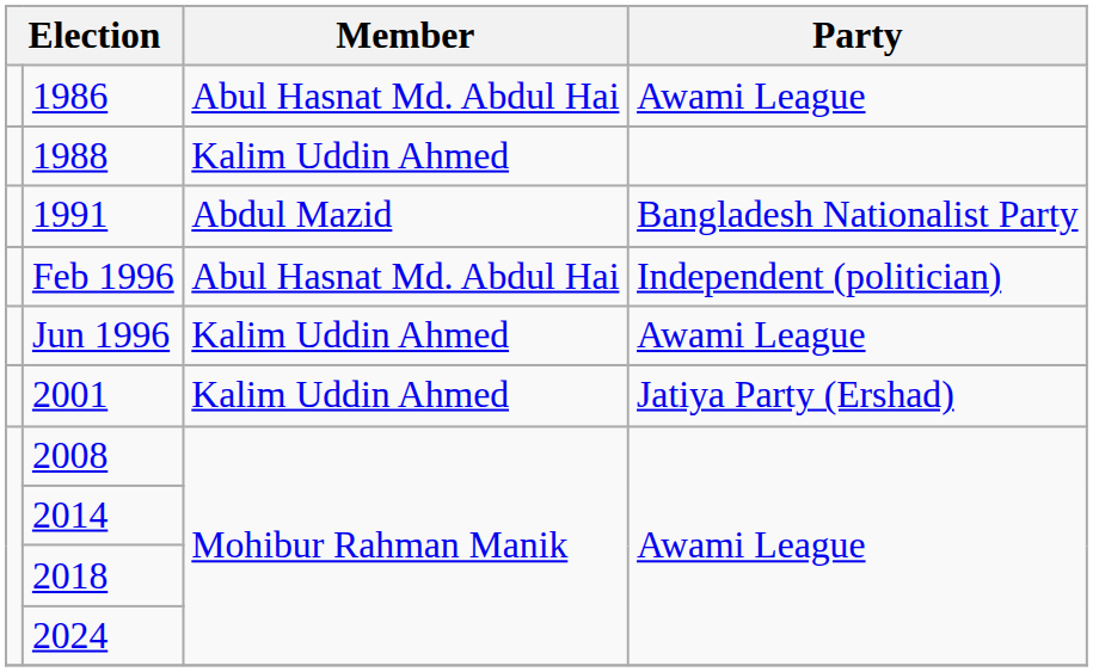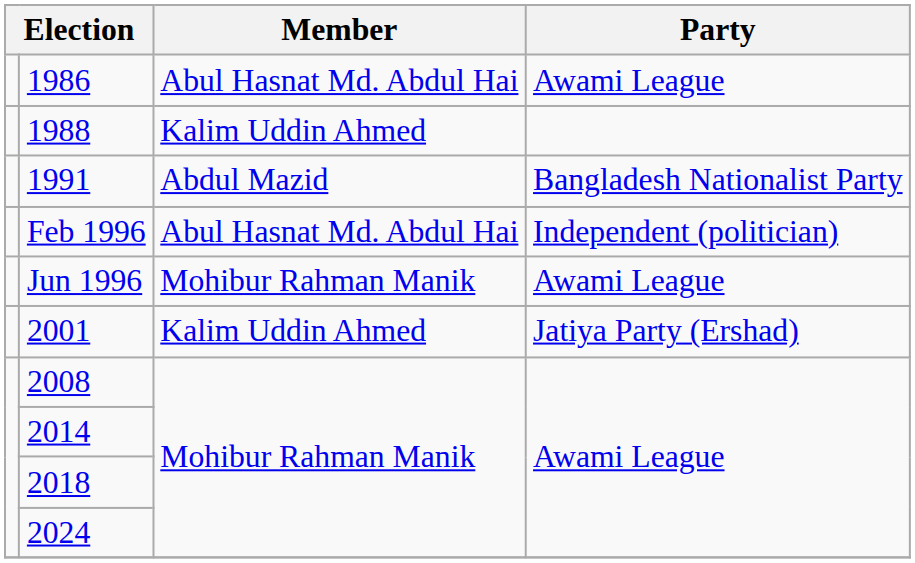Jun 1996 | Member: Kalim Uddin Ahmed -> Mohibur Rahman Manik
